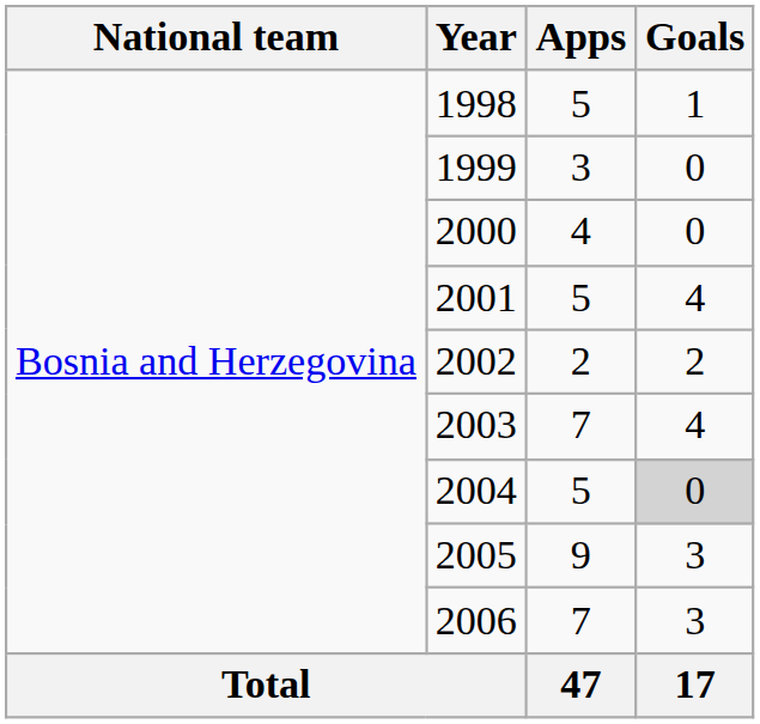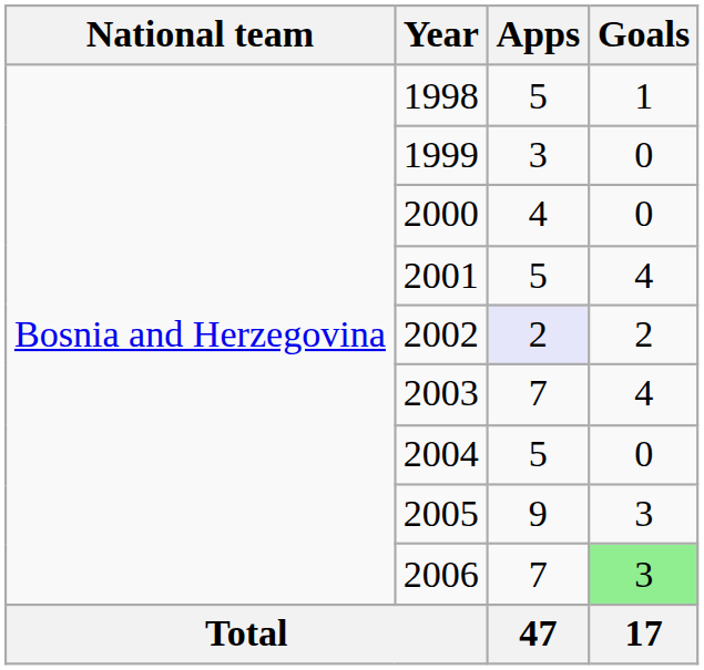2002 | Apps: no background -> lavender background
2004 | Goals: lightgrey background -> no background
2006 | Goals: no background -> lightgreen background
